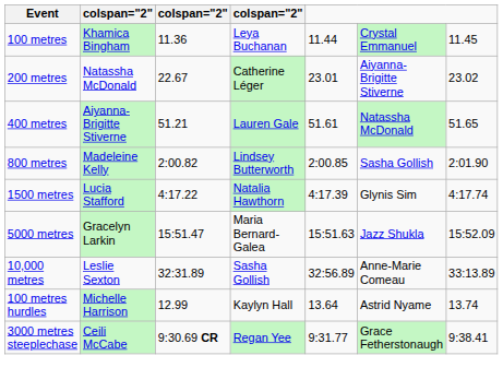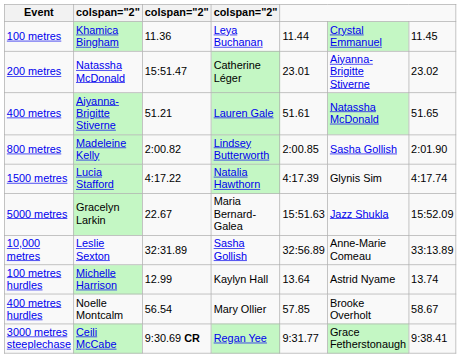200 metres | column 3: 22.67 -> 15:51.47
5000 metres | column 3: 15:51.47 -> 22.67
+ row: 400 metres hurdles | Noelle Montcalm | 56.54 | Mary Ollier | 57.85 | Brooke Overholt | 58.67
